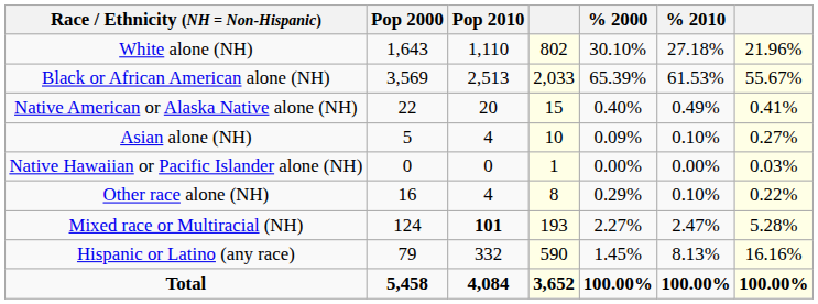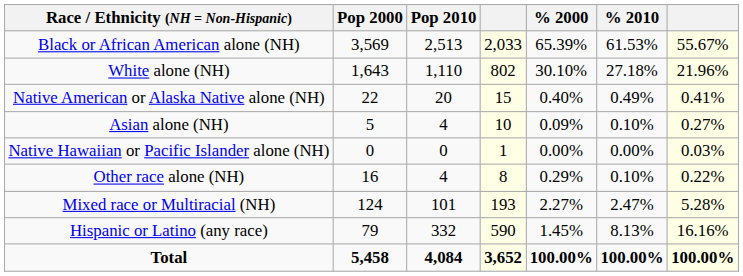rows swapped: White alone (NH) <-> Black or African American alone (NH)
Mixed race or Multiracial (NH) | Pop 2010: bold -> normal
